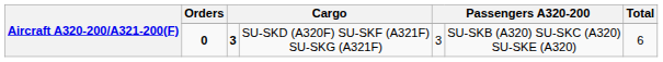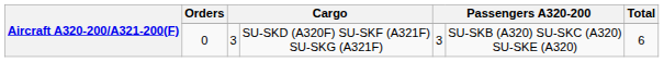row 2 | Orders: bold -> normal
row 2 | column 3: bold -> normal
